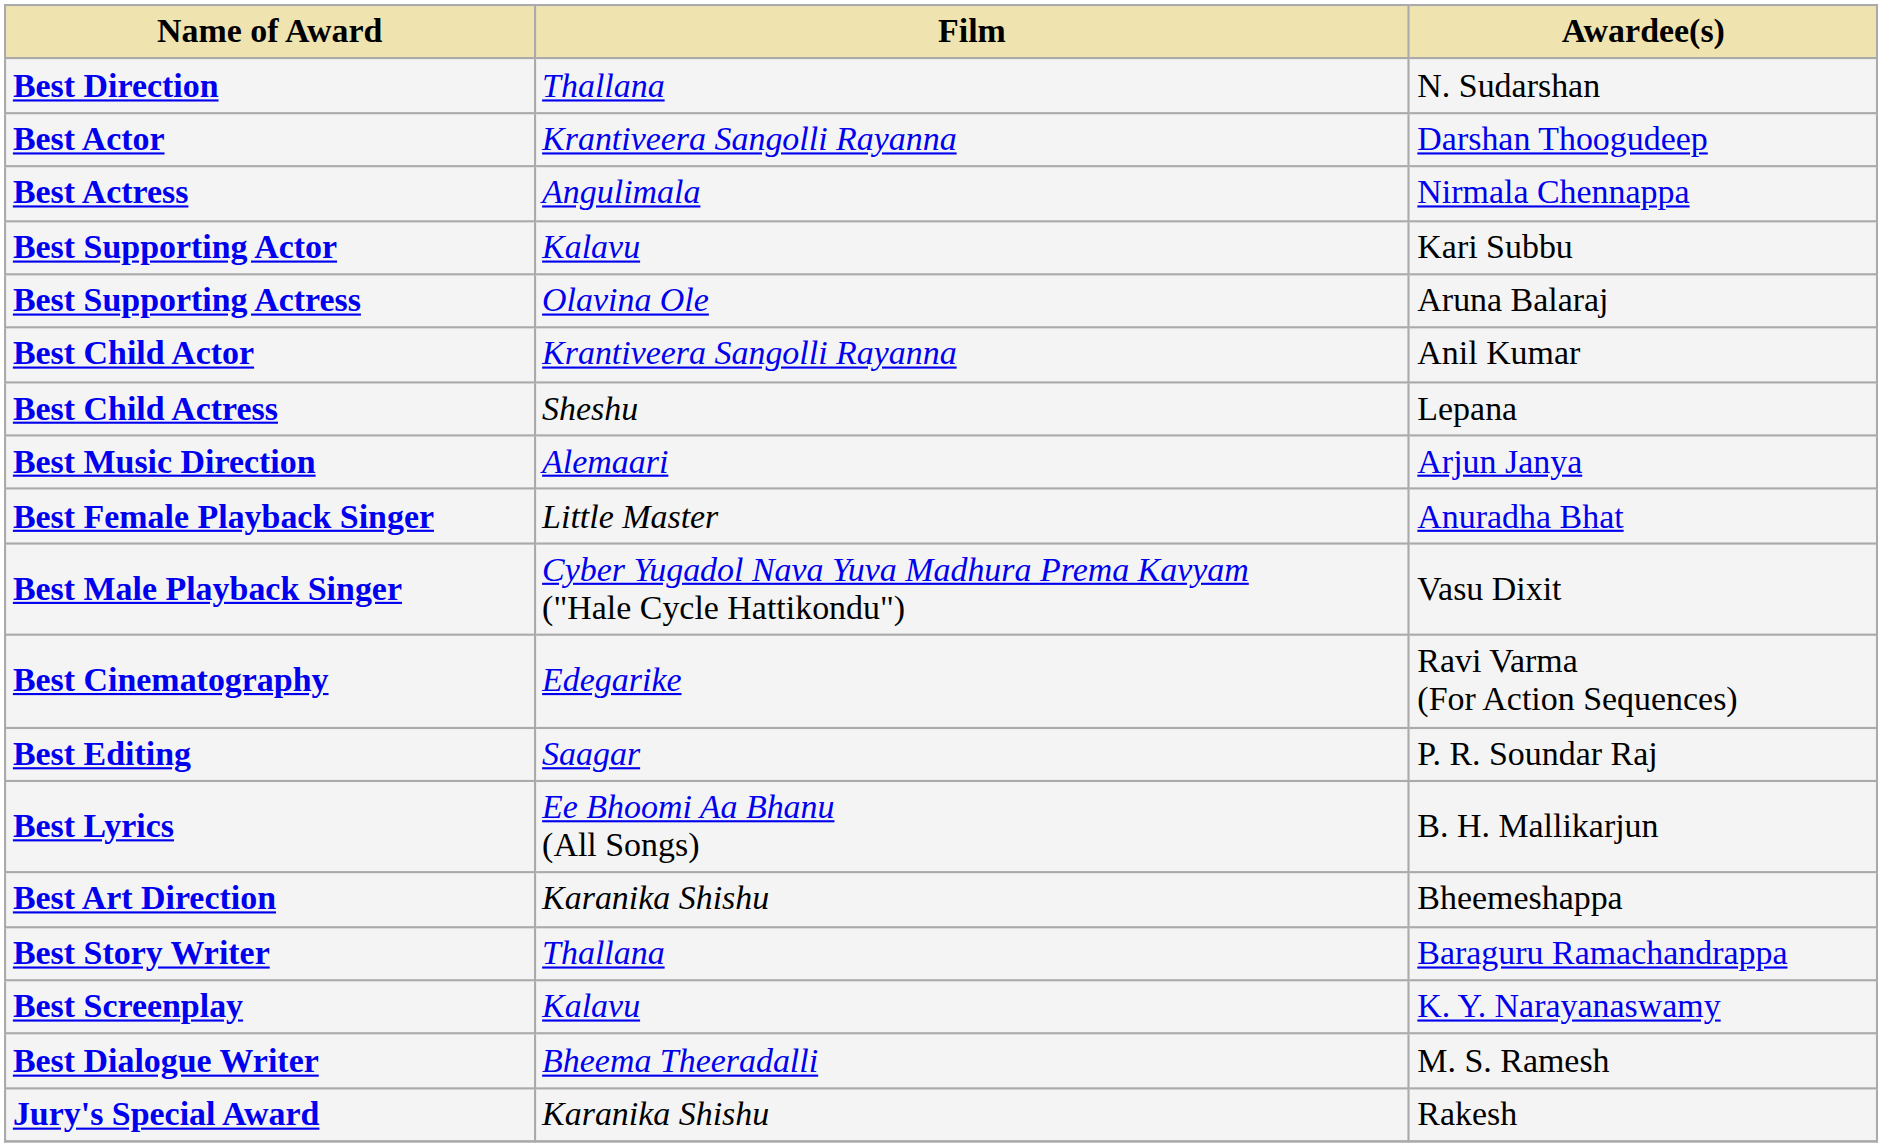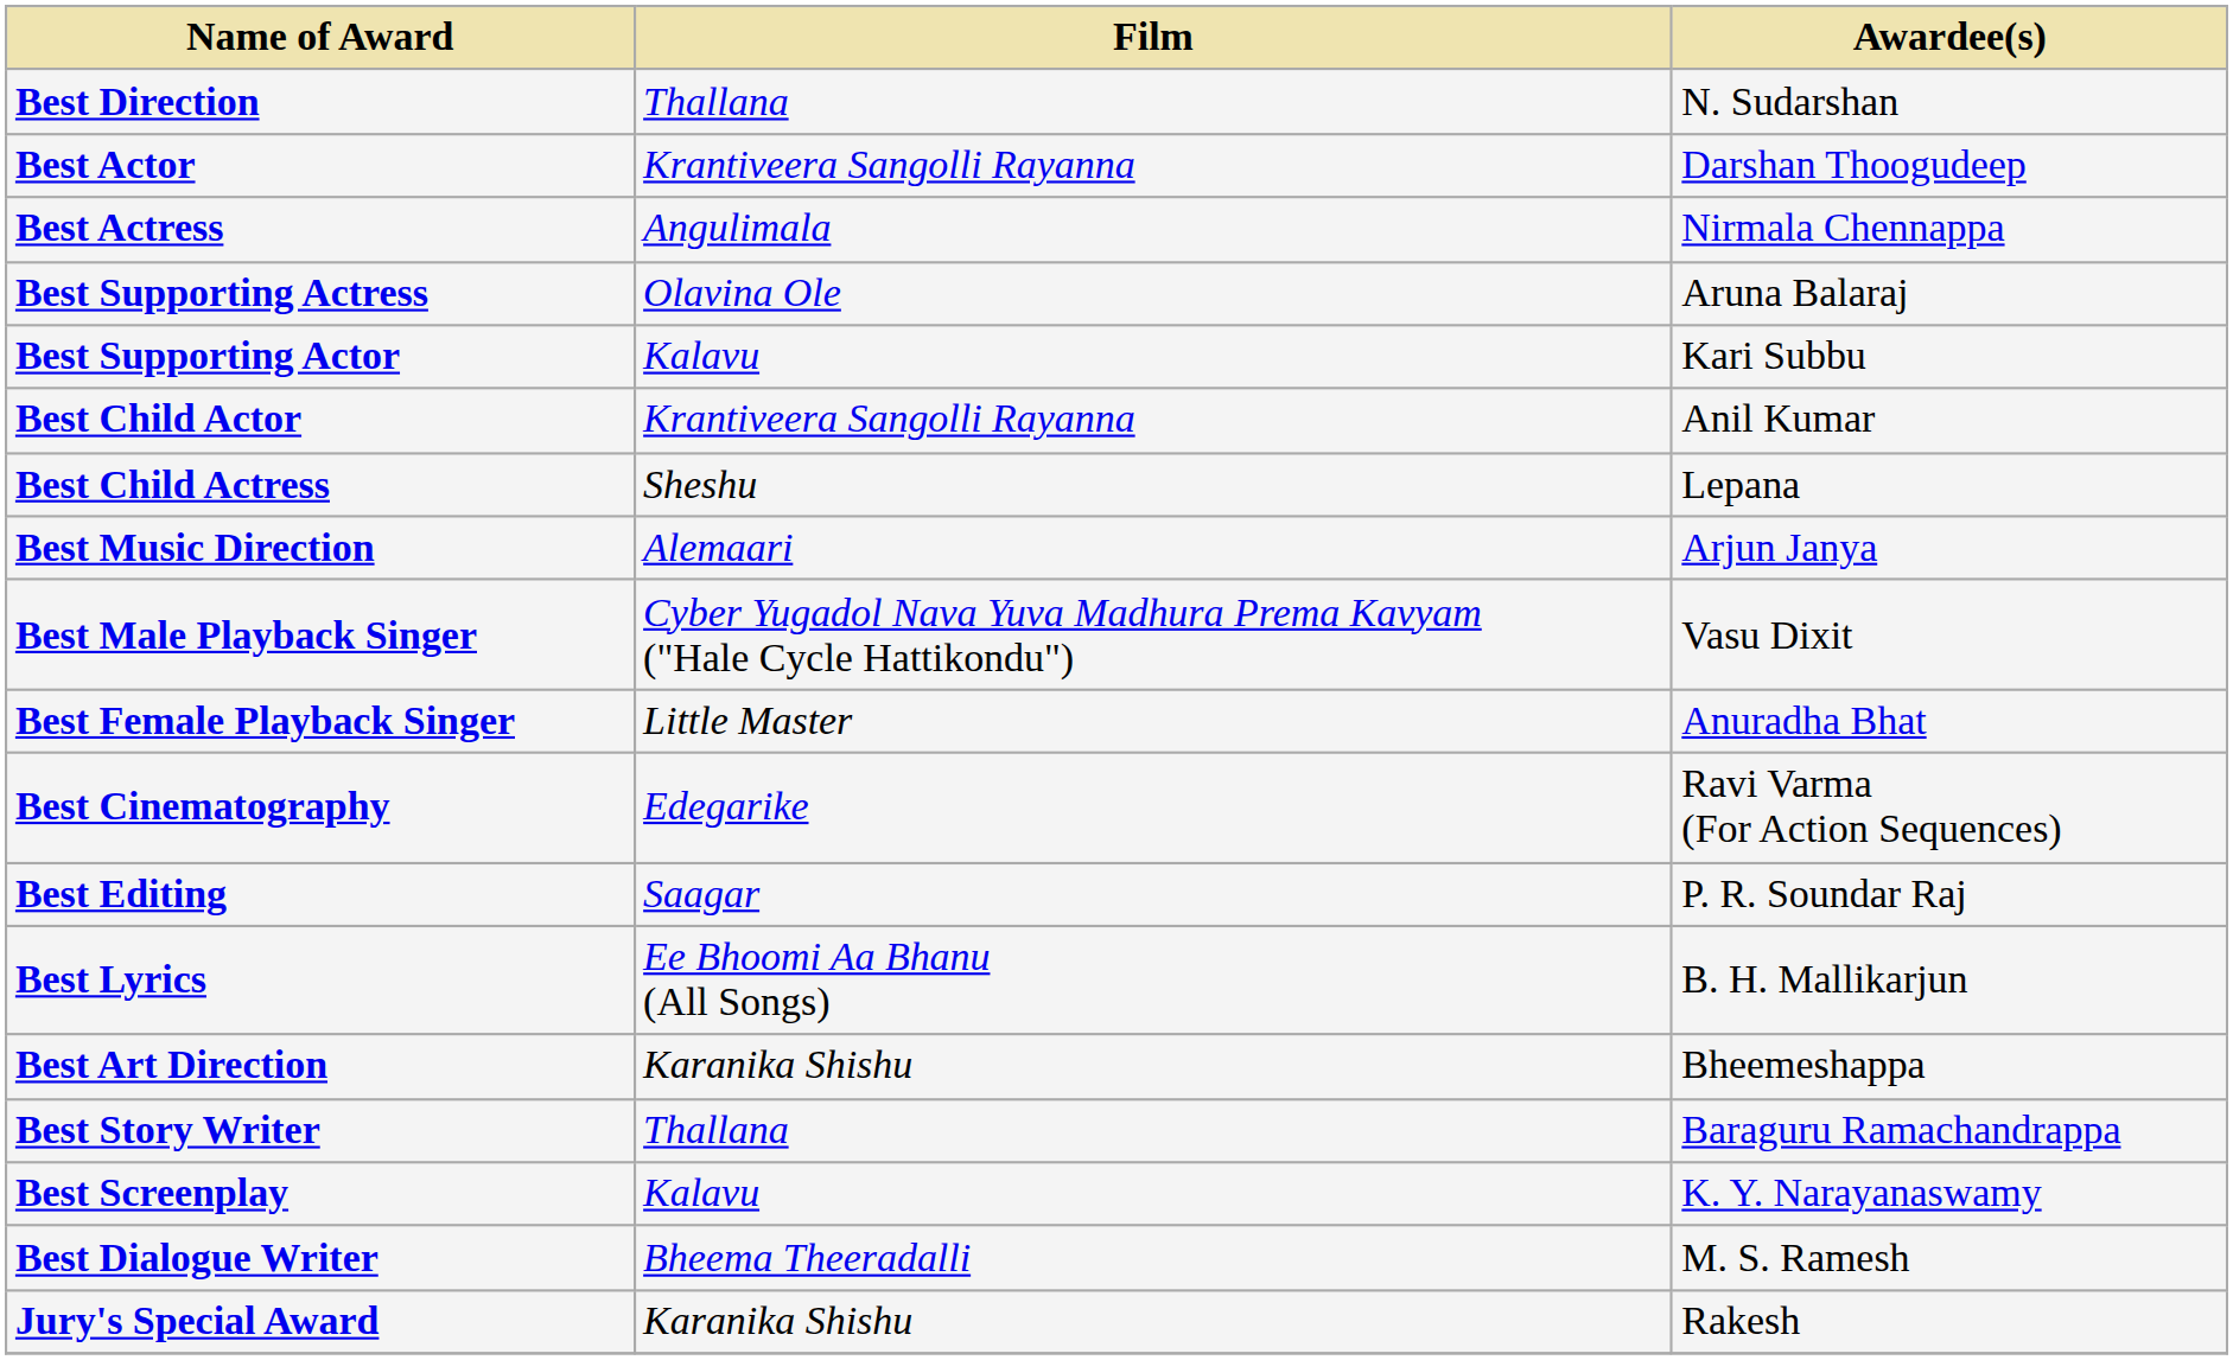rows swapped: Best Supporting Actor <-> Best Supporting Actress
rows swapped: Best Male Playback Singer <-> Best Female Playback Singer
